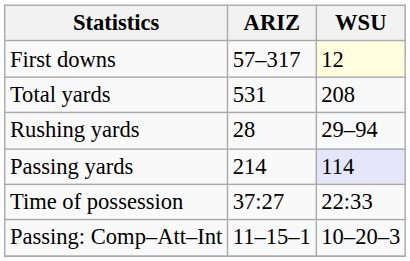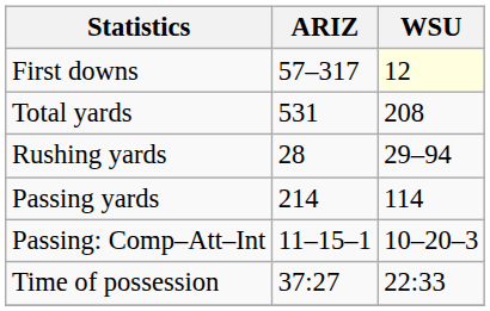Passing yards | WSU: lavender background -> no background
rows swapped: Passing: Comp–Att–Int <-> Time of possession
